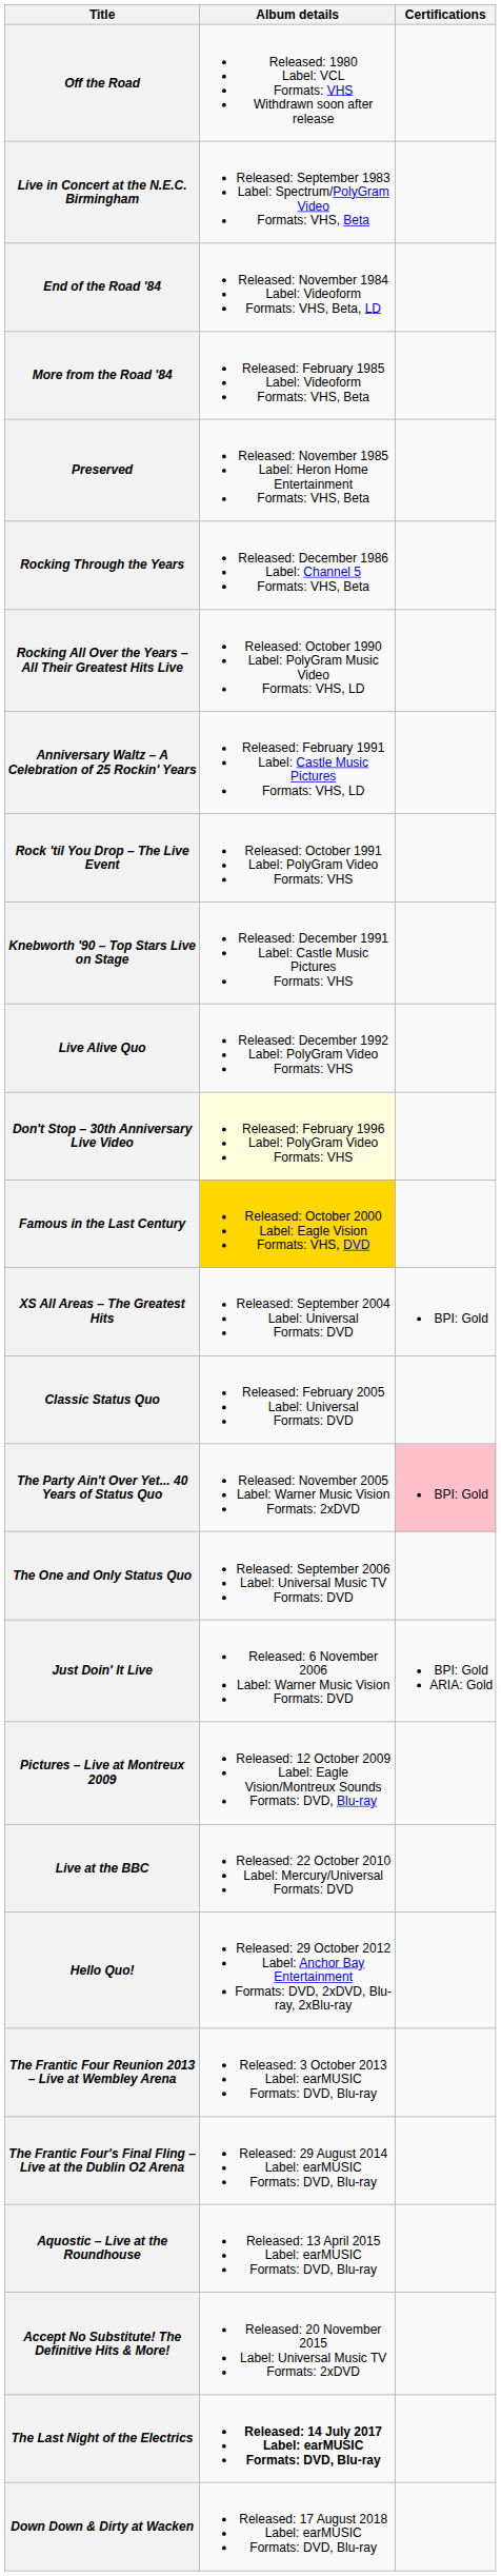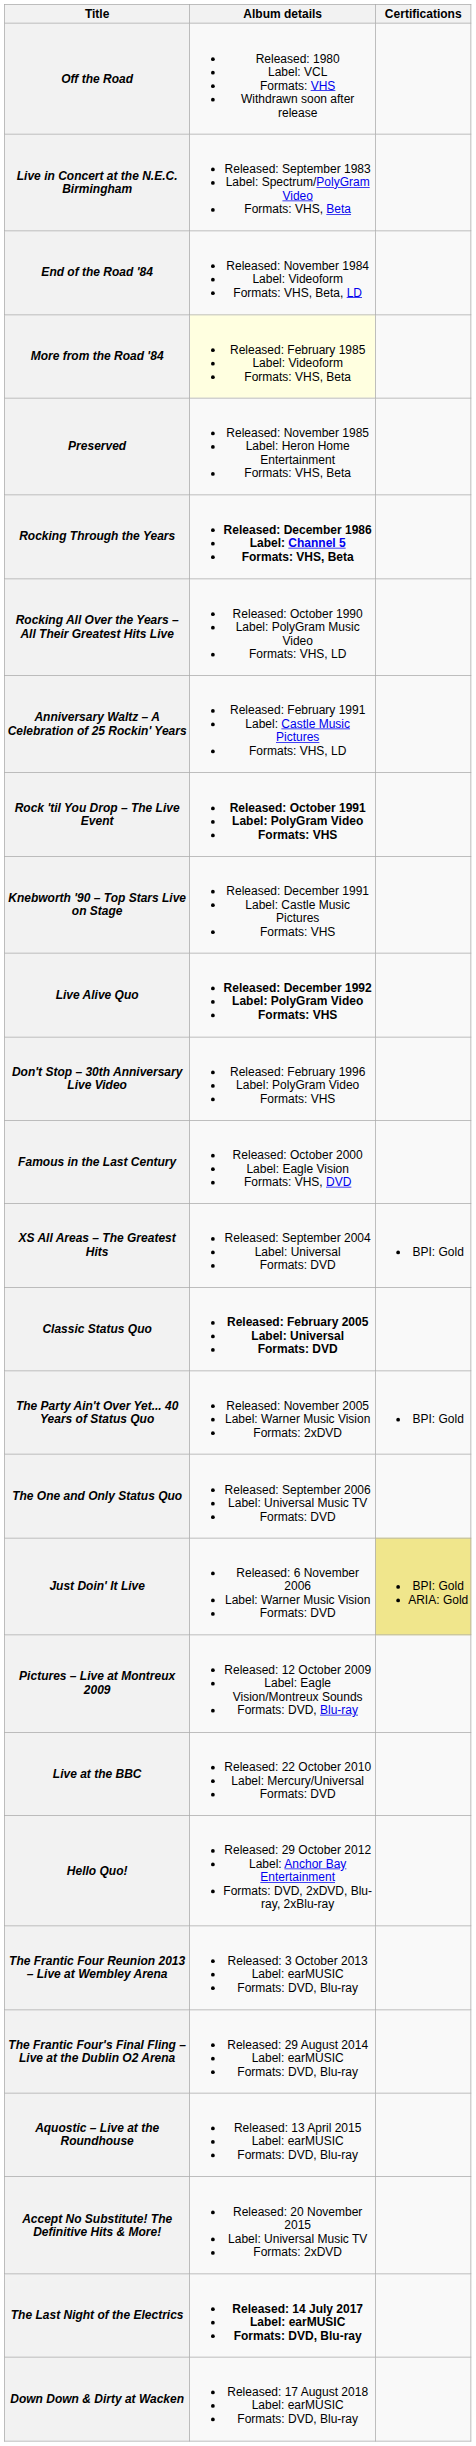More from the Road '84 | Album details: no background -> lightyellow background
Rocking Through the Years | Album details: normal -> bold
Rock 'til You Drop – The Live Event | Album details: normal -> bold
Live Alive Quo | Album details: normal -> bold
Don't Stop – 30th Anniversary Live Video | Album details: lightyellow background -> no background
Famous in the Last Century | Album details: gold background -> no background
Classic Status Quo | Album details: normal -> bold
The Party Ain't Over Yet... 40 Years of Status Quo | Certifications: pink background -> no background
Just Doin' It Live | Certifications: no background -> khaki background
